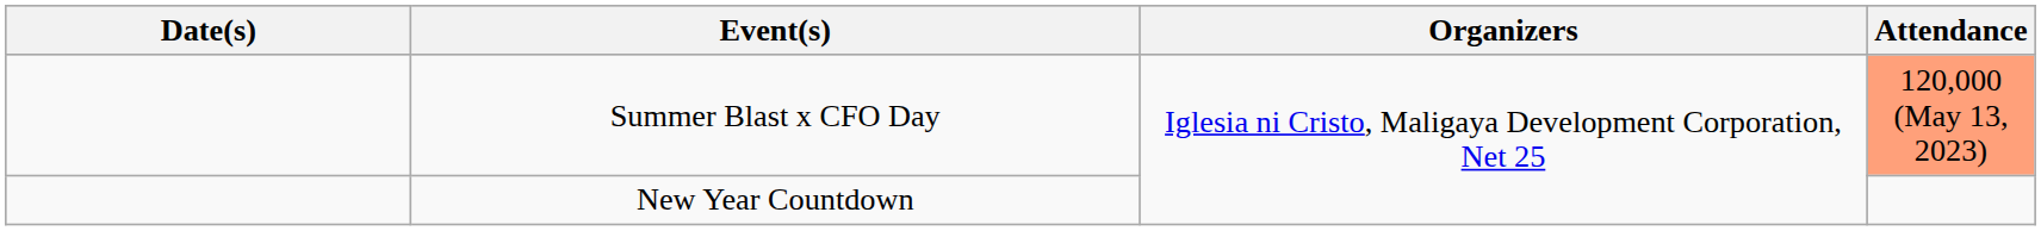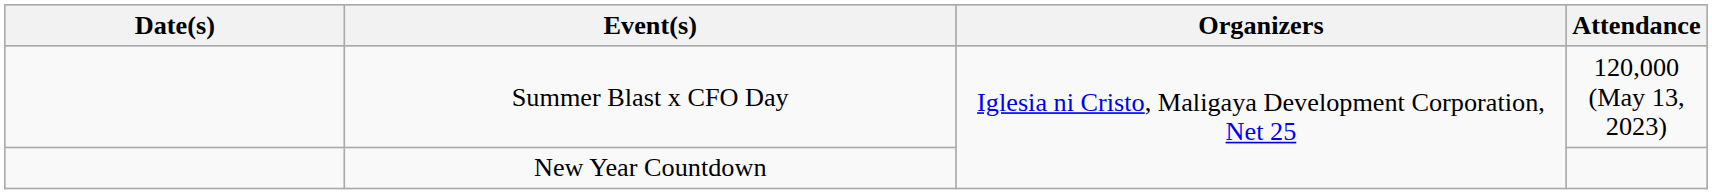Summer Blast x CFO Day | Attendance: lightsalmon background -> no background
